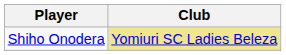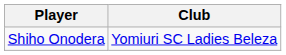Shiho Onodera | Club: khaki background -> no background
